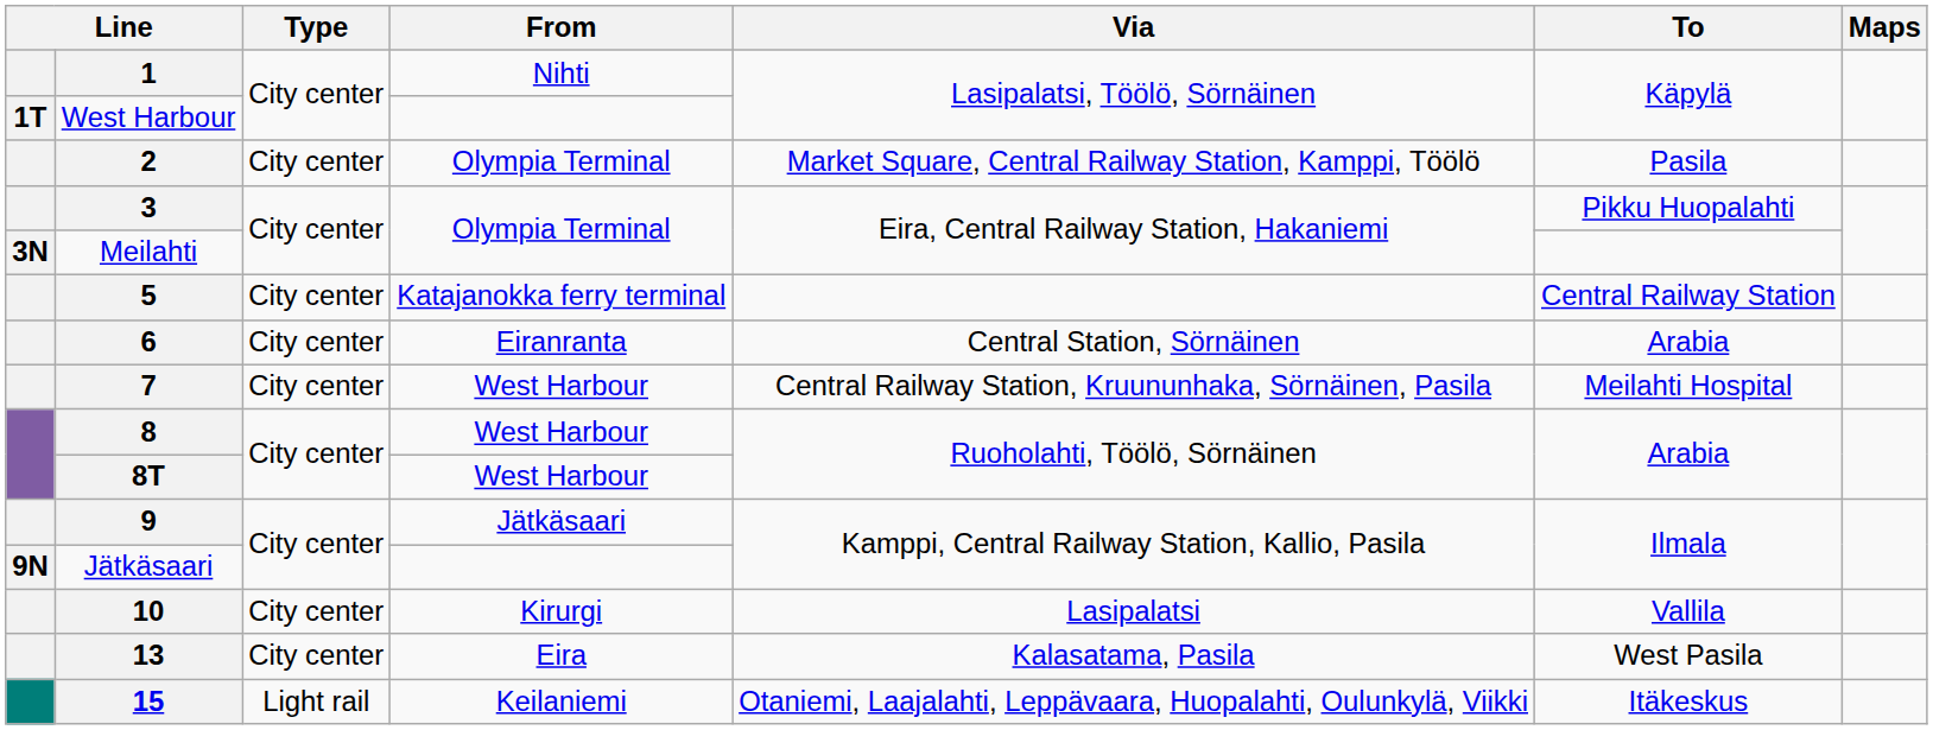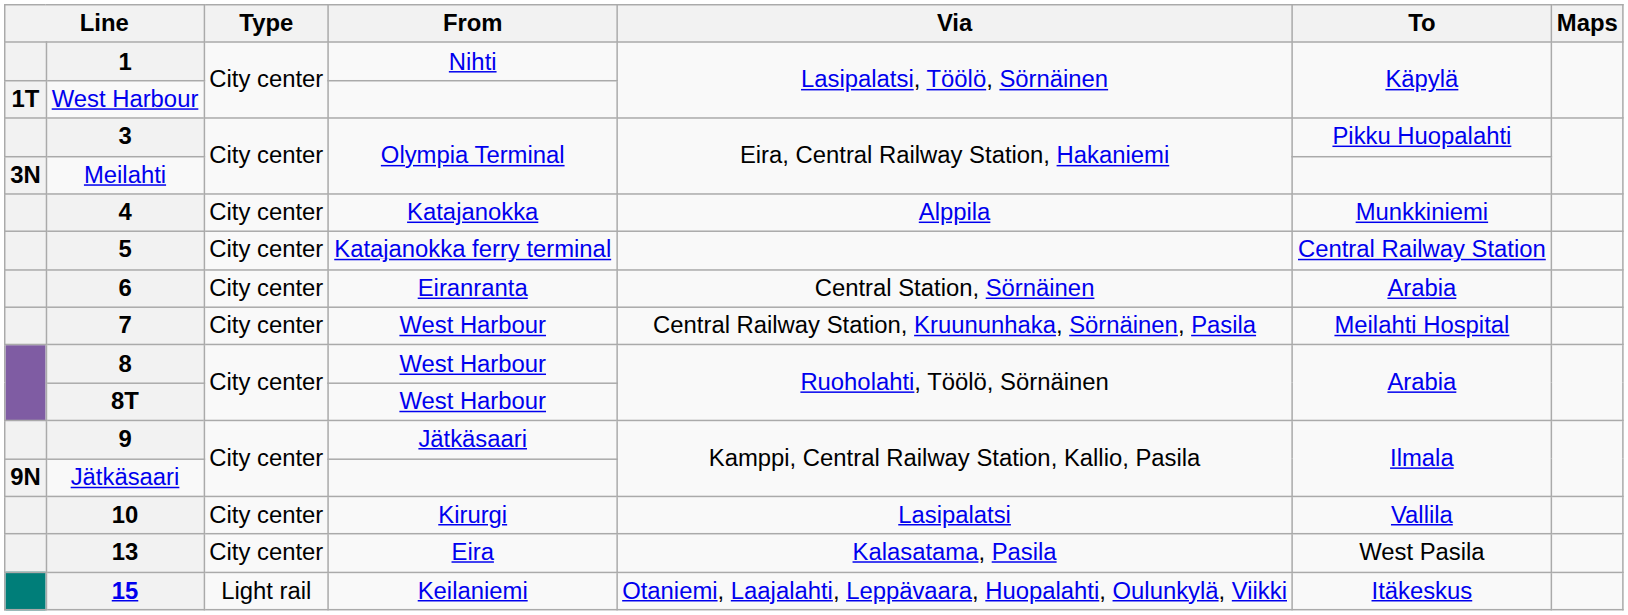- row: 2 | City center | Olympia Terminal | Market Square, Central Railway Station, Kamppi, Töölö | Pasila
+ row: 4 | City center | Katajanokka | Alppila | Munkkiniemi
